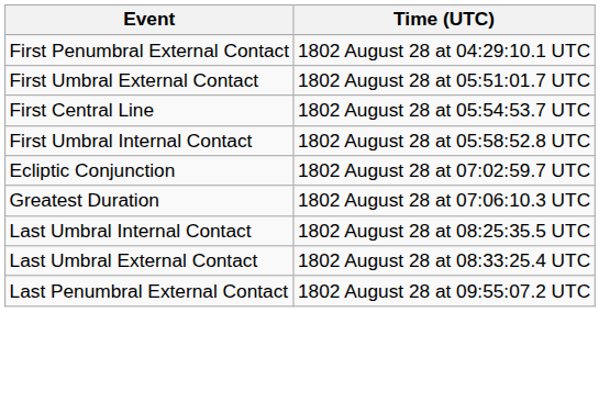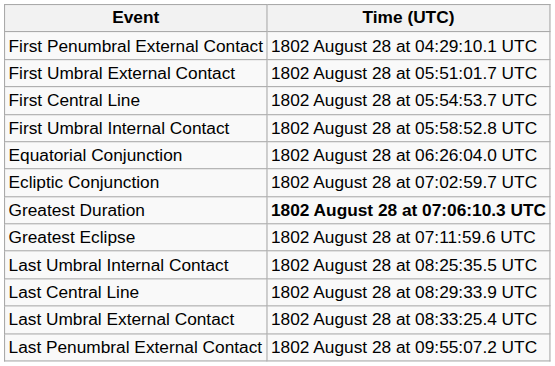+ row: Equatorial Conjunction | 1802 August 28 at 06:26:04.0 UTC
Greatest Duration | Time (UTC): normal -> bold
+ row: Greatest Eclipse | 1802 August 28 at 07:11:59.6 UTC
+ row: Last Central Line | 1802 August 28 at 08:29:33.9 UTC
